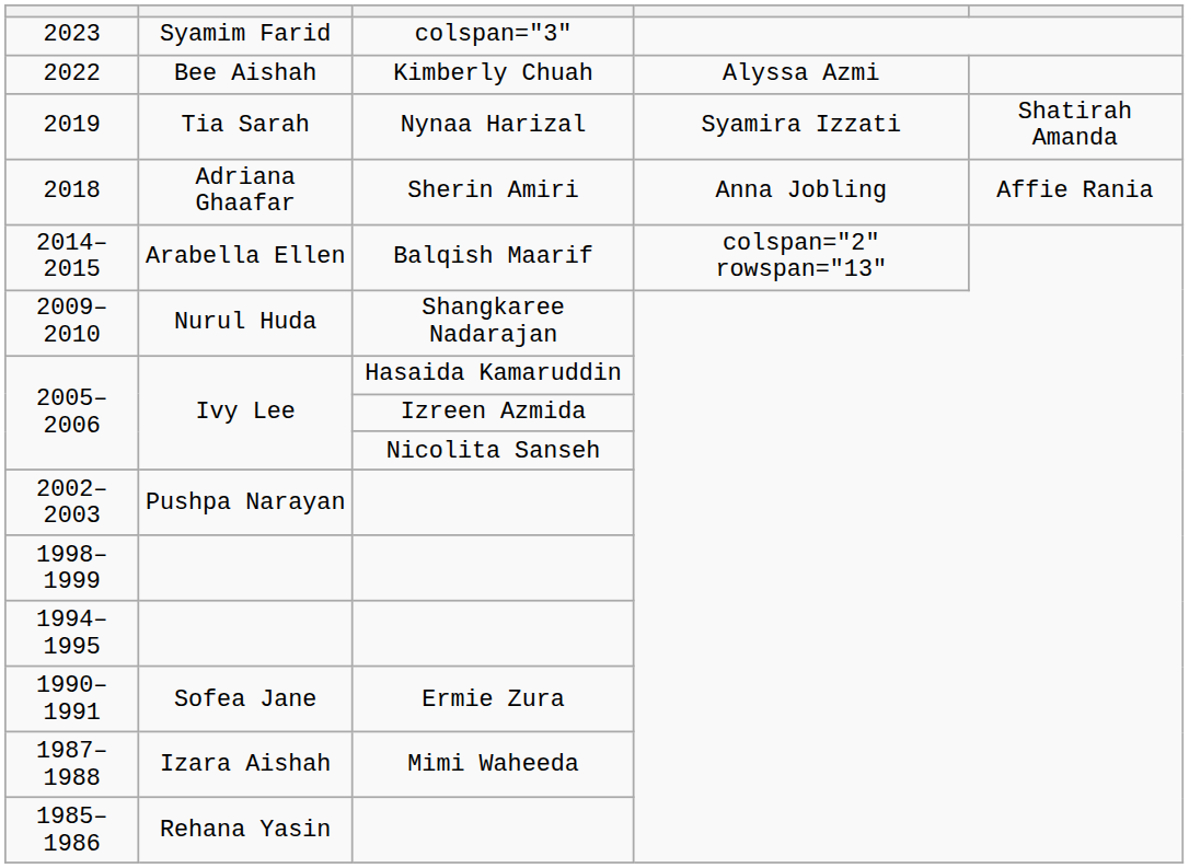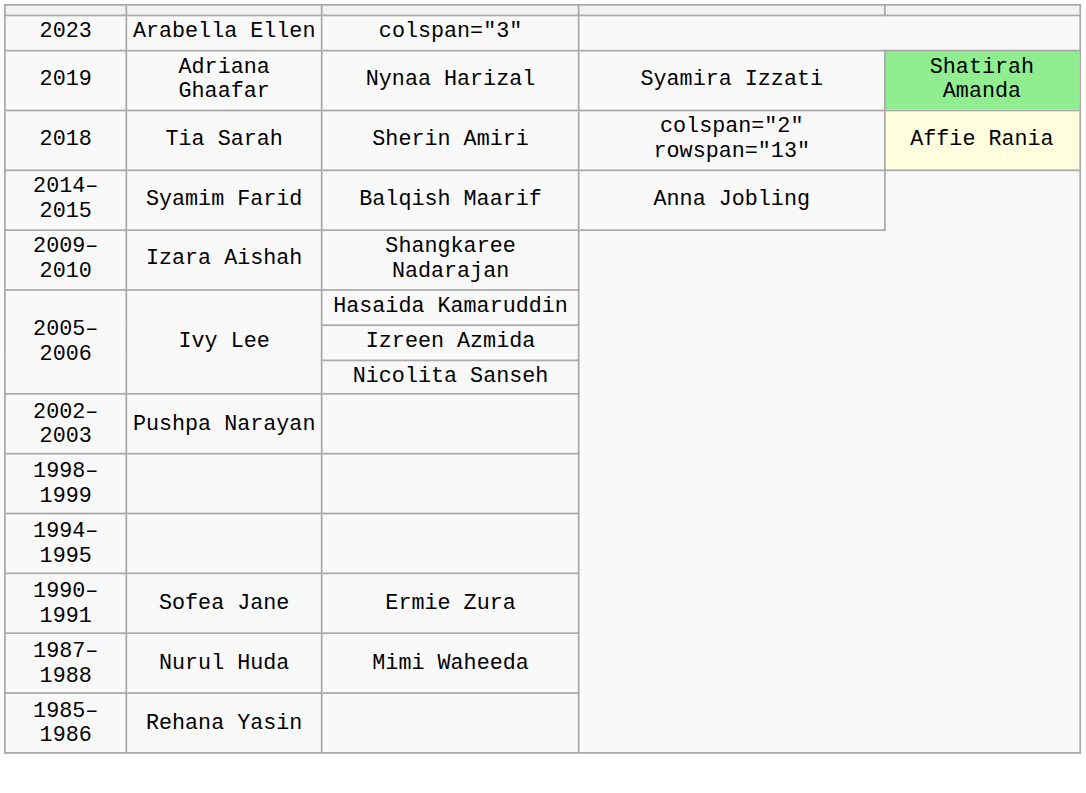2023 | column 2: Syamim Farid -> Arabella Ellen
- row: 2022 | Bee Aishah | Kimberly Chuah | Alyssa Azmi
2019 | column 2: Tia Sarah -> Adriana Ghaafar
2019 | column 5: no background -> lightgreen background
2018 | column 2: Adriana Ghaafar -> Tia Sarah
2018 | column 4: Anna Jobling -> colspan="2" rowspan="13"
2018 | column 5: no background -> lightyellow background
2014–2015 | column 2: Arabella Ellen -> Syamim Farid
2014–2015 | column 4: colspan="2" rowspan="13" -> Anna Jobling
2009–2010 | column 2: Nurul Huda -> Izara Aishah
1987–1988 | column 2: Izara Aishah -> Nurul Huda
